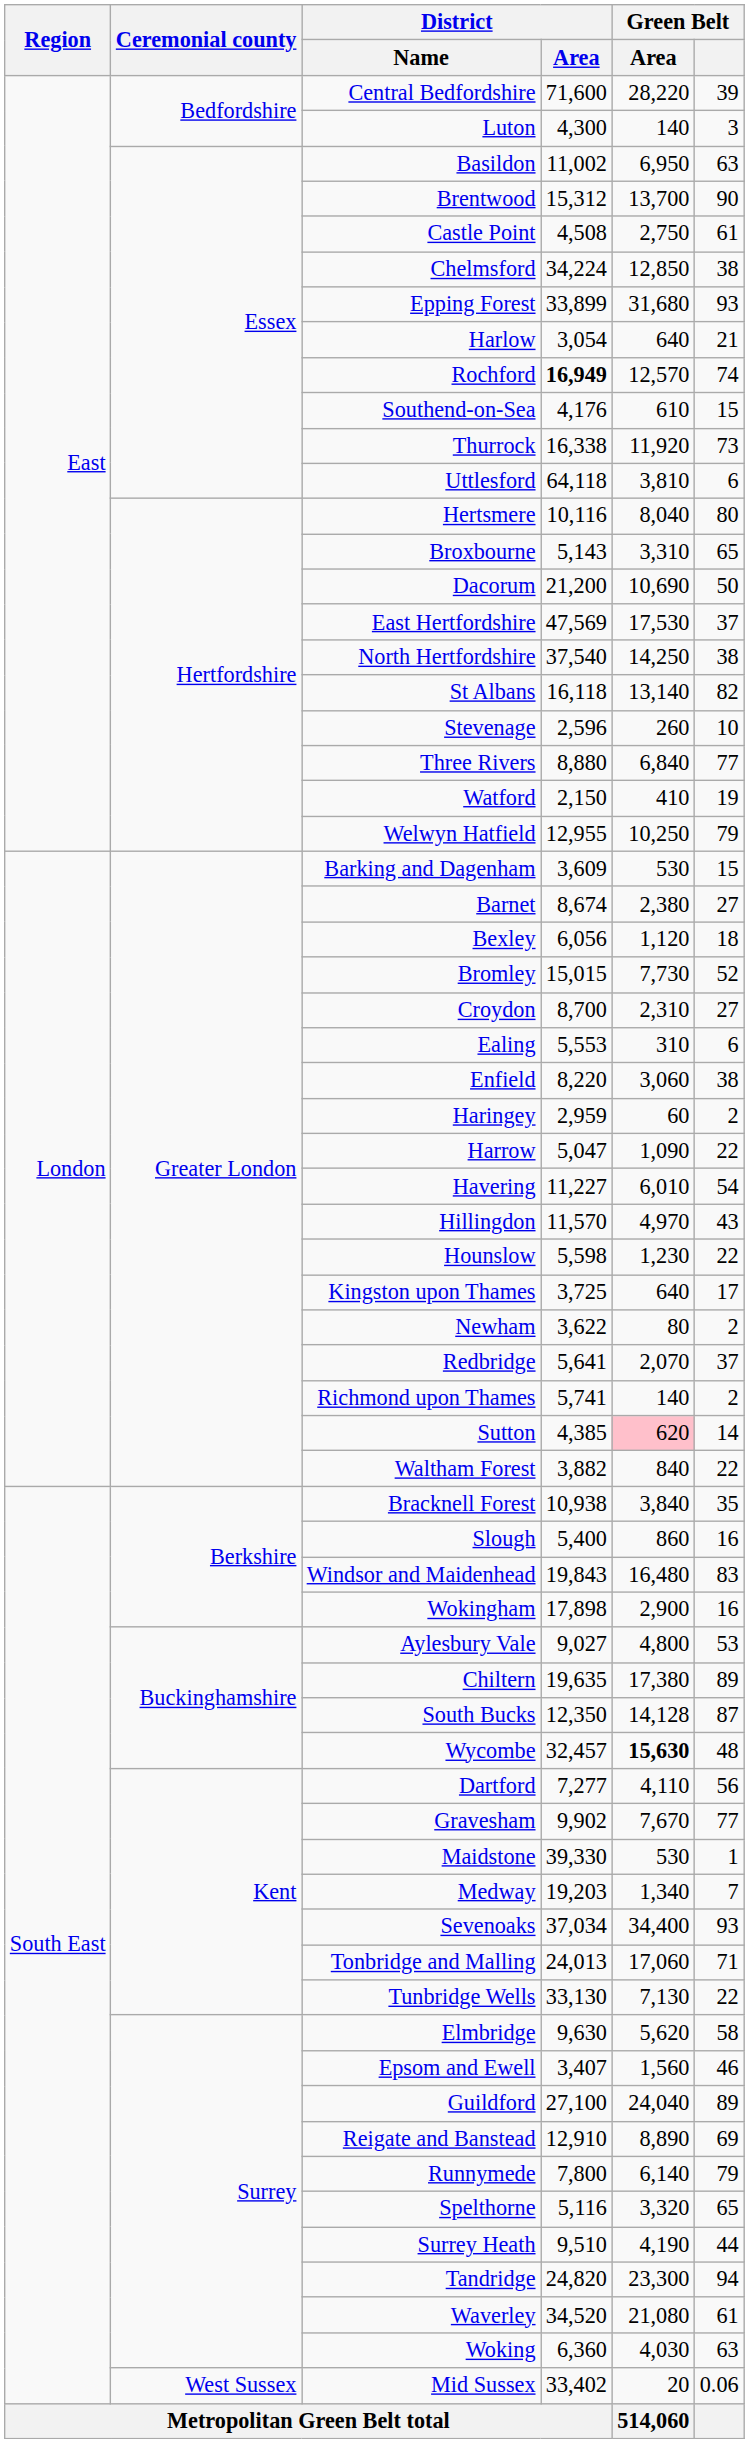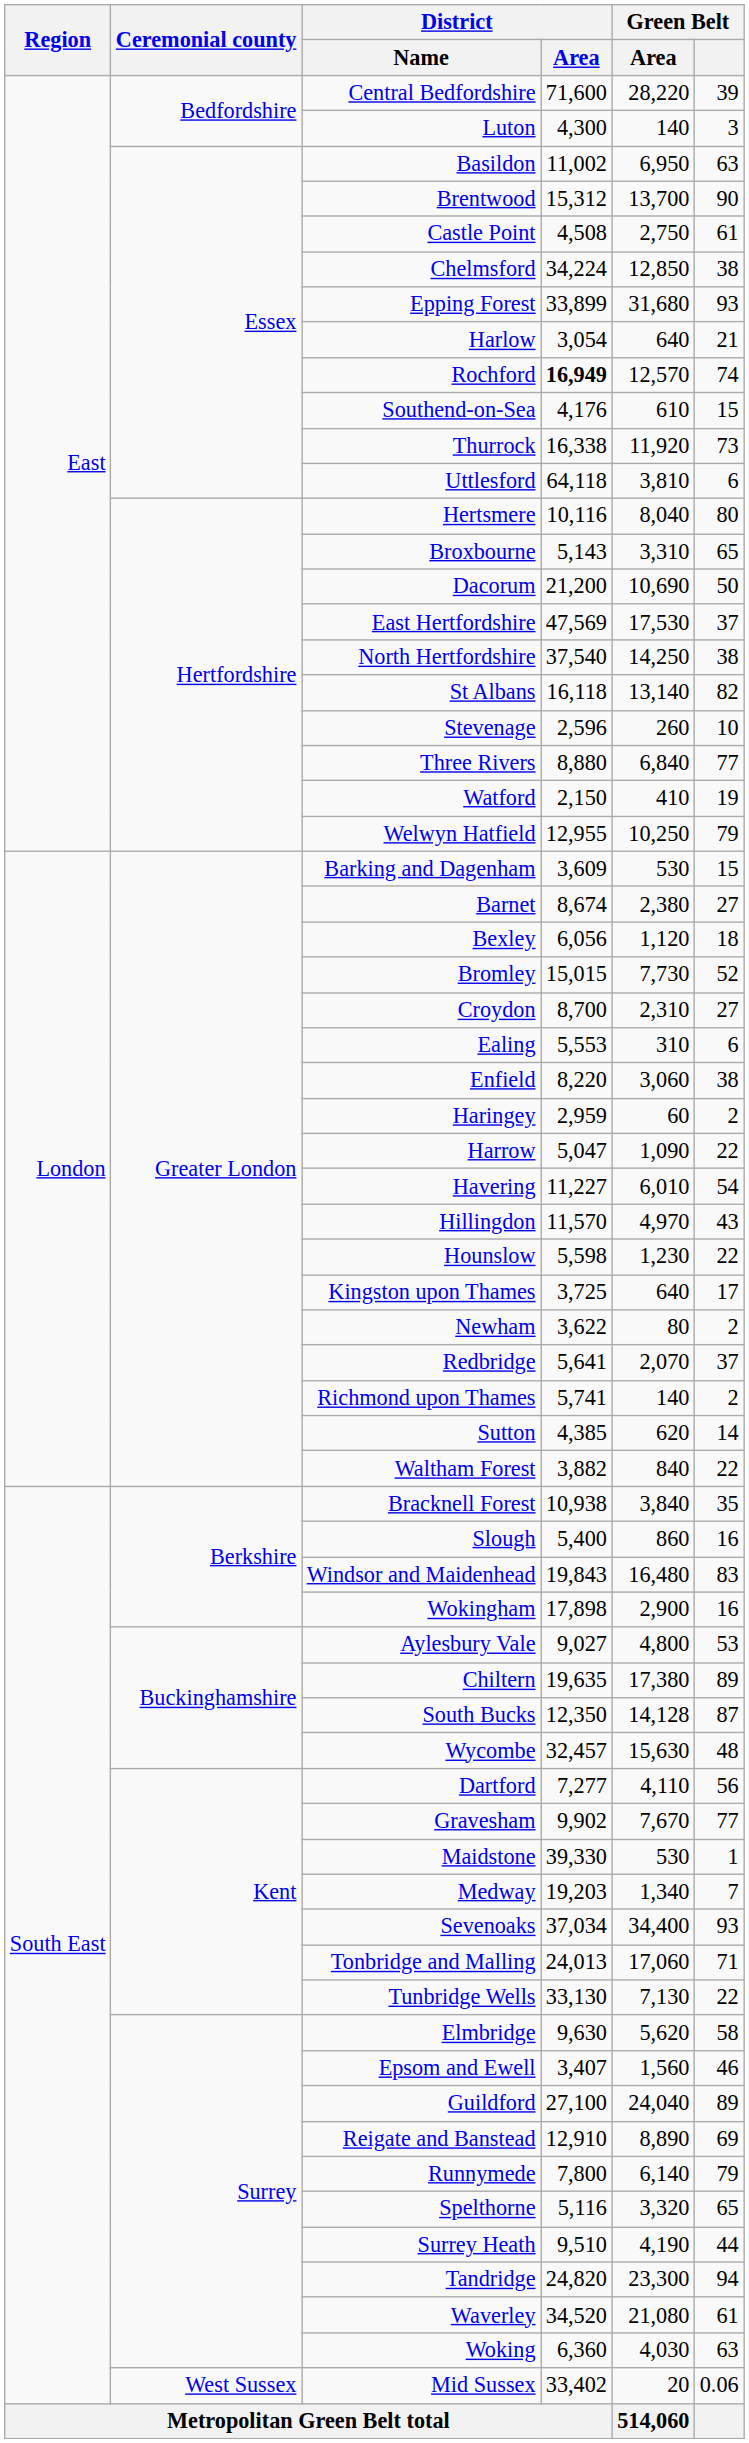Sutton | Green Belt / Area: pink background -> no background
Wycombe | Green Belt / Area: bold -> normal
